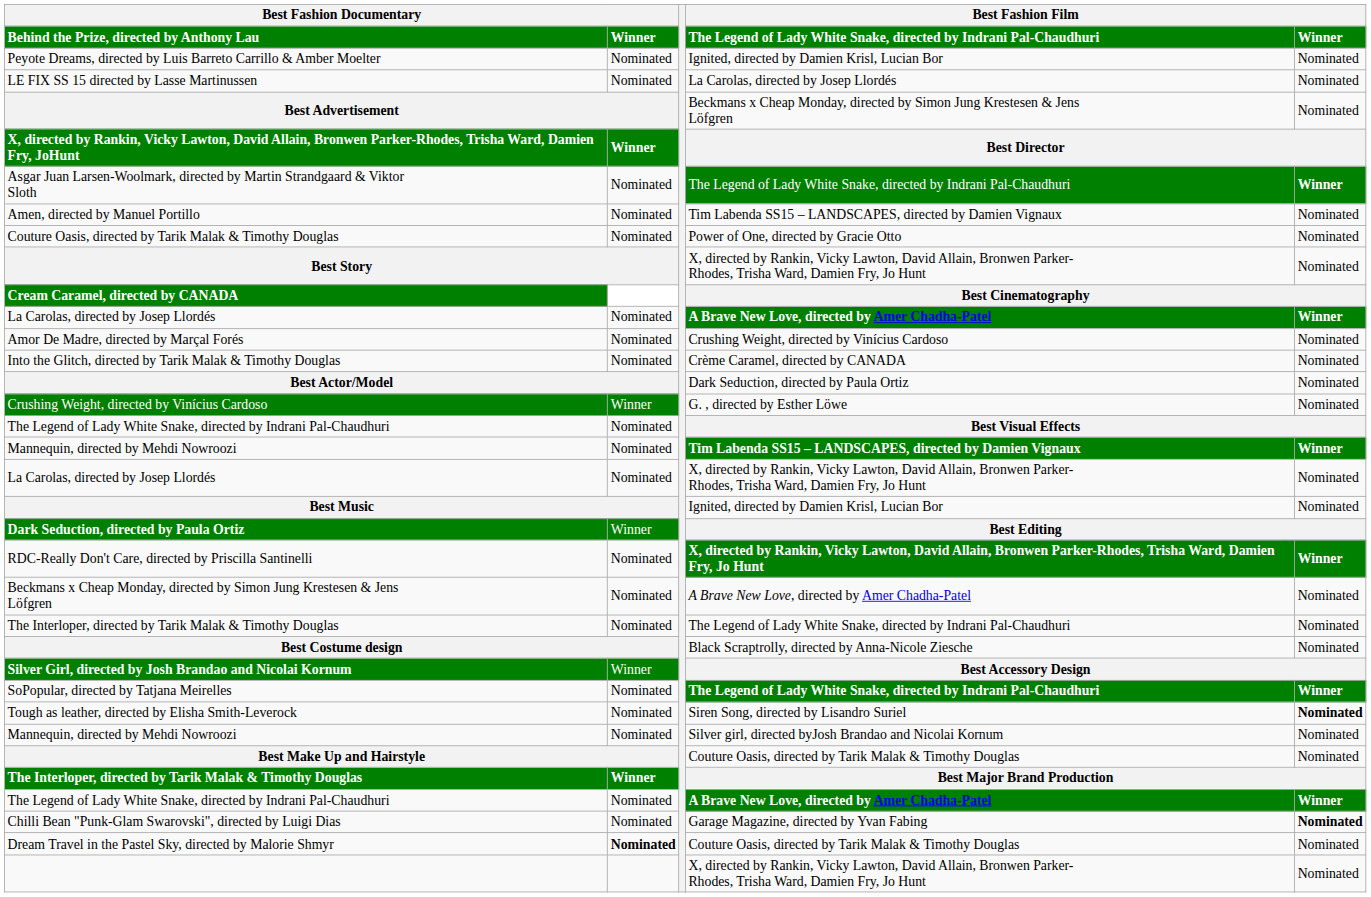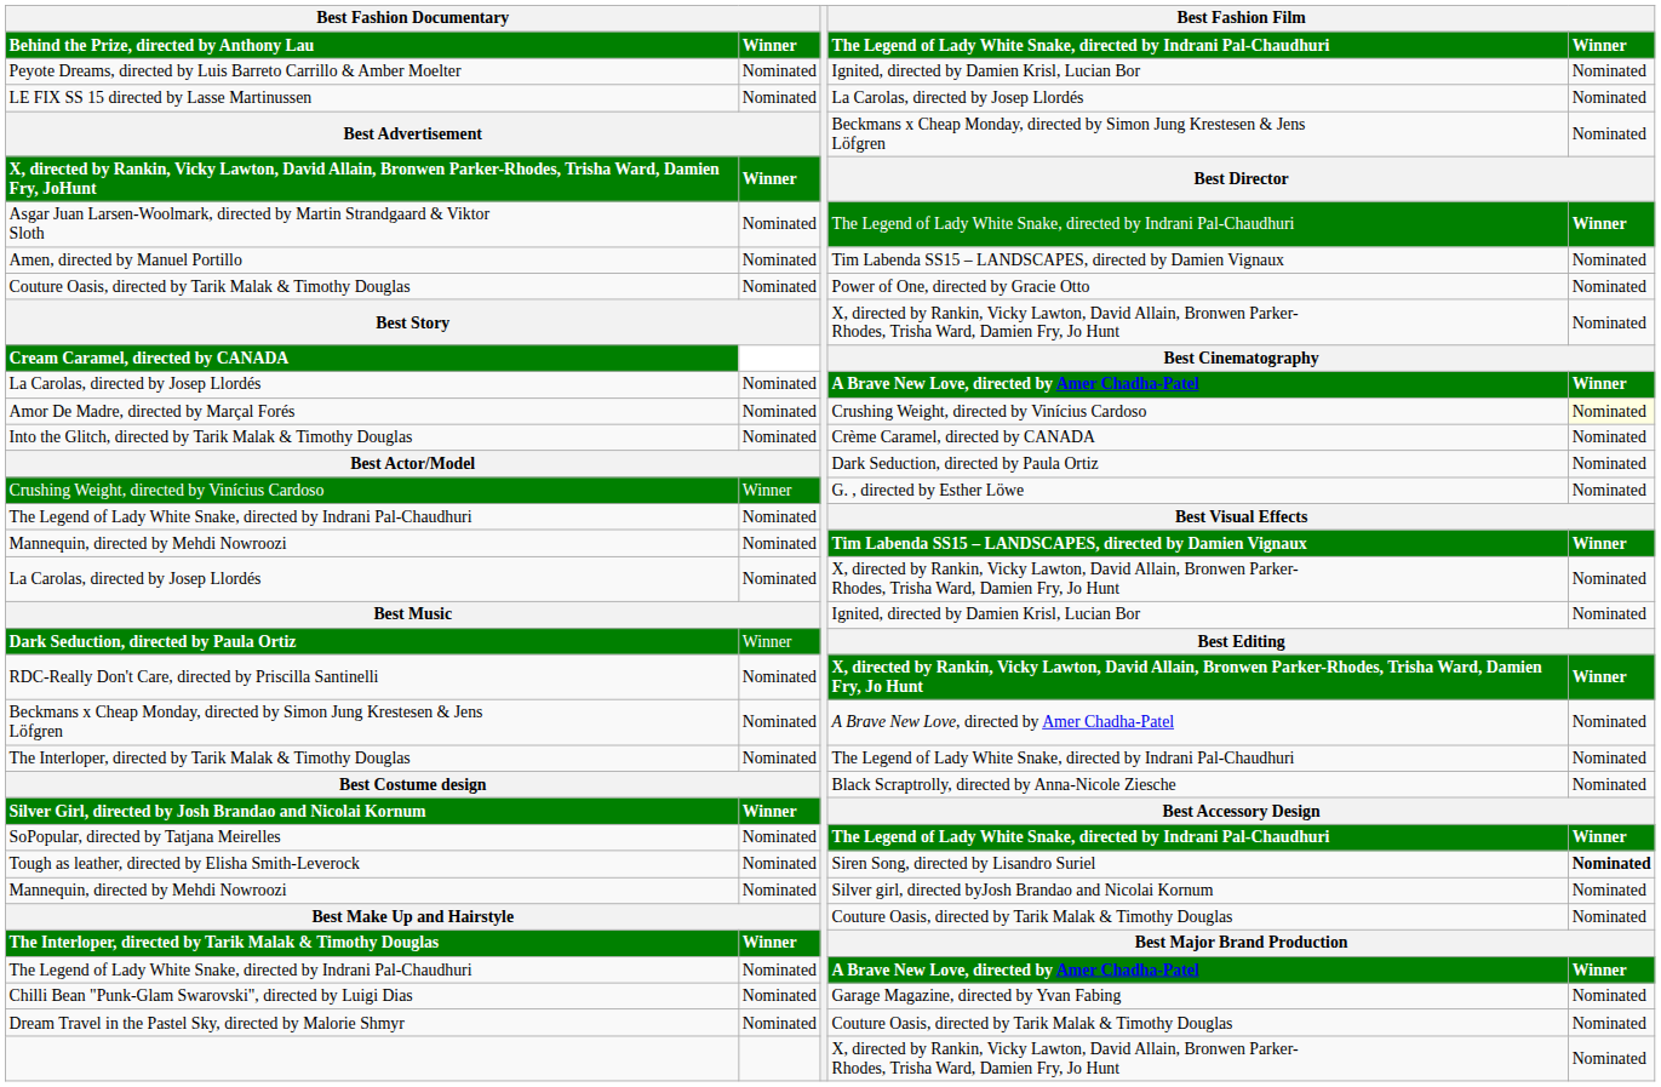Amor De Madre, directed by Marçal Forés | column 5: no background -> lightyellow background
Silver Girl, directed by Josh Brandao and Nicolai Kornum | column 2: normal -> bold
Chilli Bean "Punk-Glam Swarovski", directed by Luigi Dias | column 5: bold -> normal
Dream Travel in the Pastel Sky, directed by Malorie Shmyr | column 2: bold -> normal
